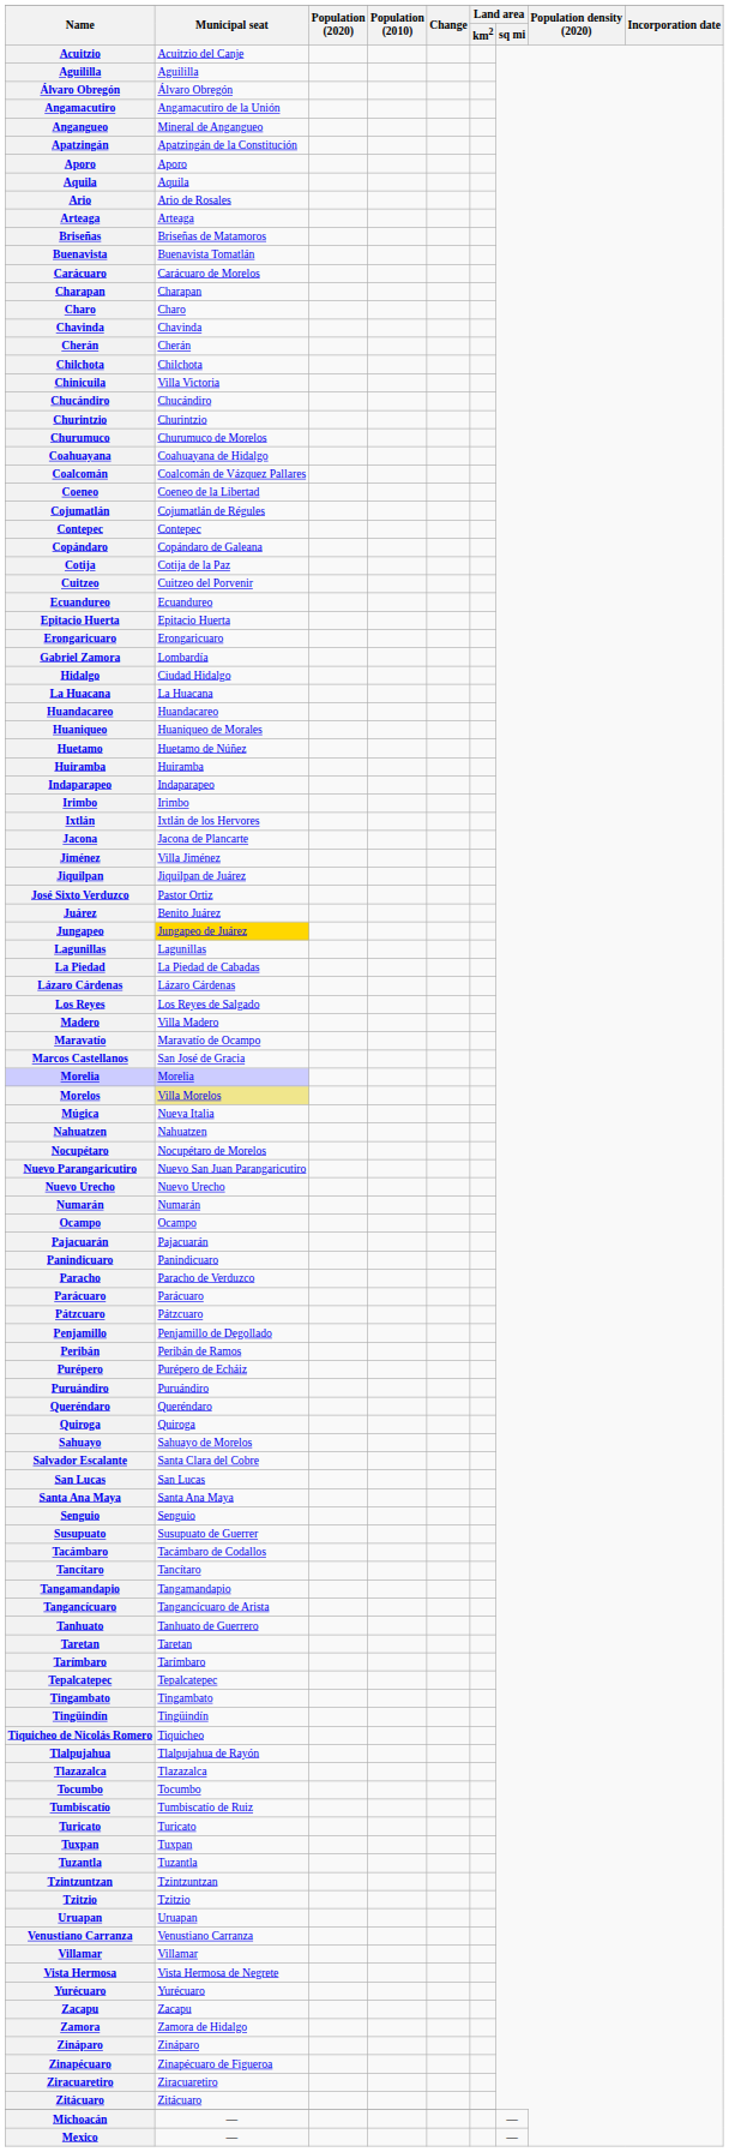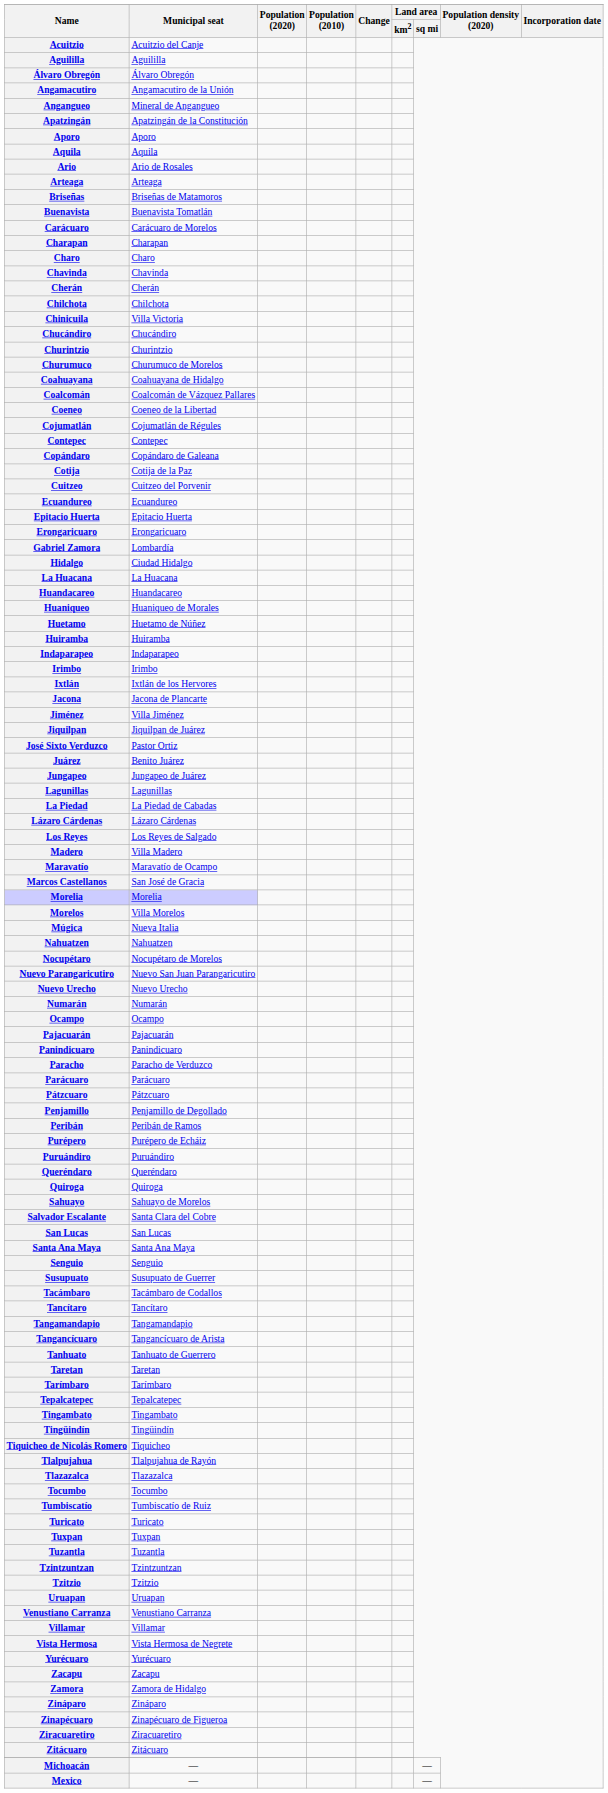Jungapeo | Municipal seat: gold background -> no background
Morelos | Municipal seat: khaki background -> no background
